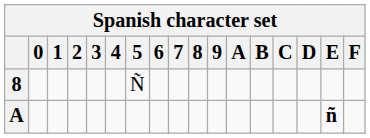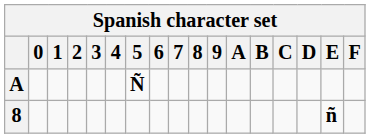row 3 | column 1: 8 -> A
row 3 | 5: normal -> bold
row 4 | column 1: A -> 8
